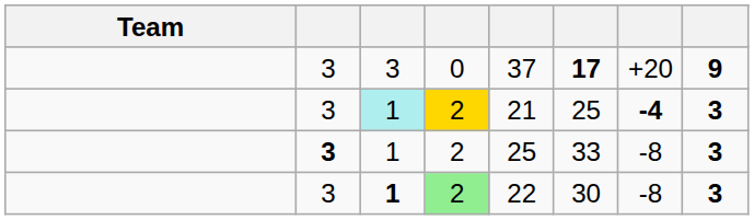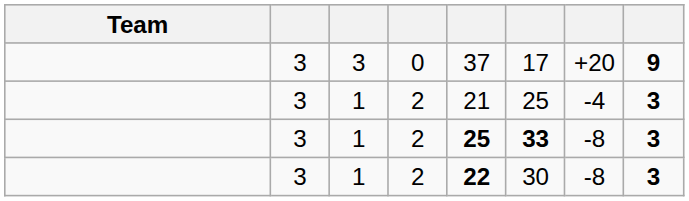row 2 | column 6: bold -> normal
row 3 | column 3: paleturquoise background -> no background
row 3 | column 4: gold background -> no background
row 3 | column 7: bold -> normal
row 4 | column 2: bold -> normal
row 4 | column 5: normal -> bold
row 4 | column 6: normal -> bold
row 5 | column 3: bold -> normal
row 5 | column 4: lightgreen background -> no background
row 5 | column 5: normal -> bold
